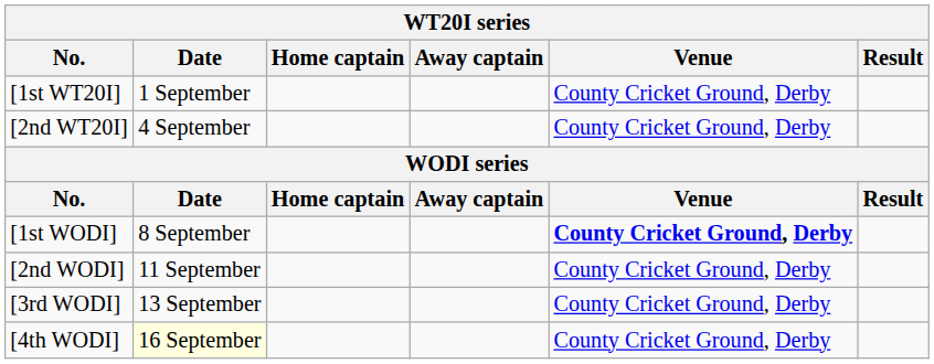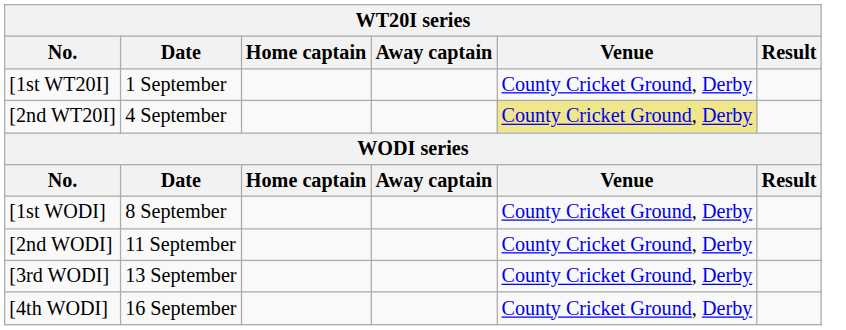[2nd WT20I] | Venue: no background -> khaki background
[1st WODI] | Venue: bold -> normal
[4th WODI] | Date: lightyellow background -> no background
